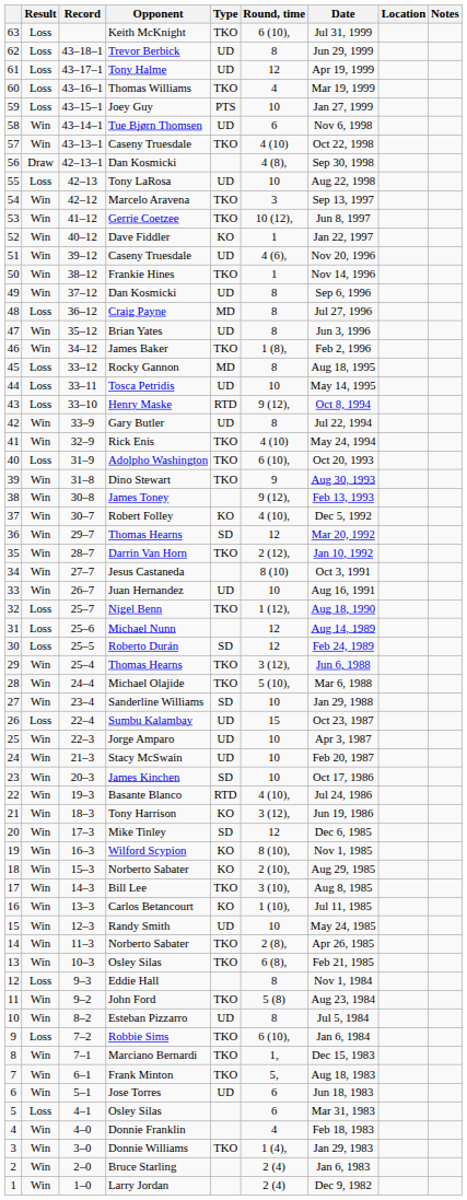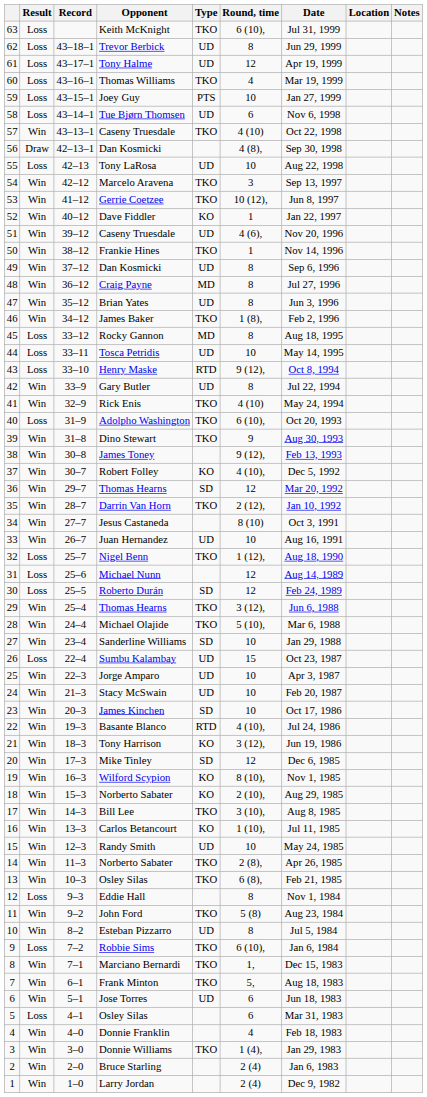Tue Bjørn Thomsen | Result: Win -> Loss
Craig Payne | Result: Loss -> Win
